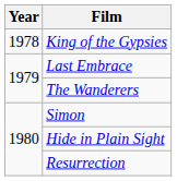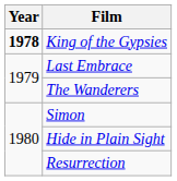King of the Gypsies | Year: normal -> bold
